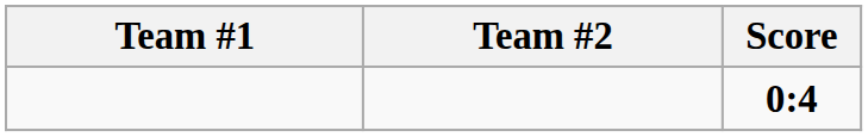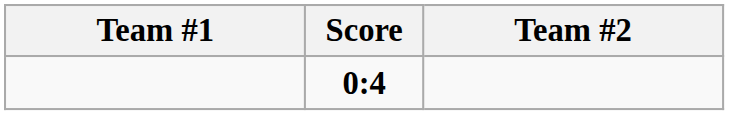columns swapped: Score <-> Team #2
